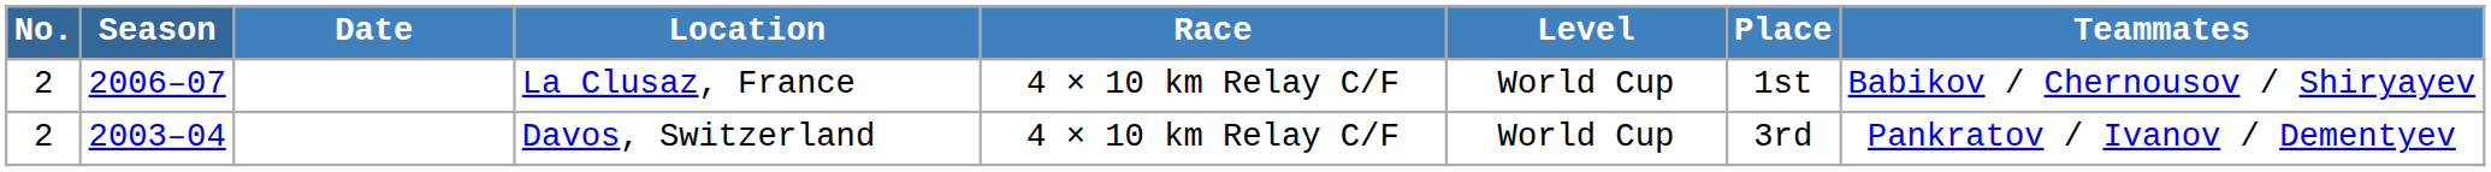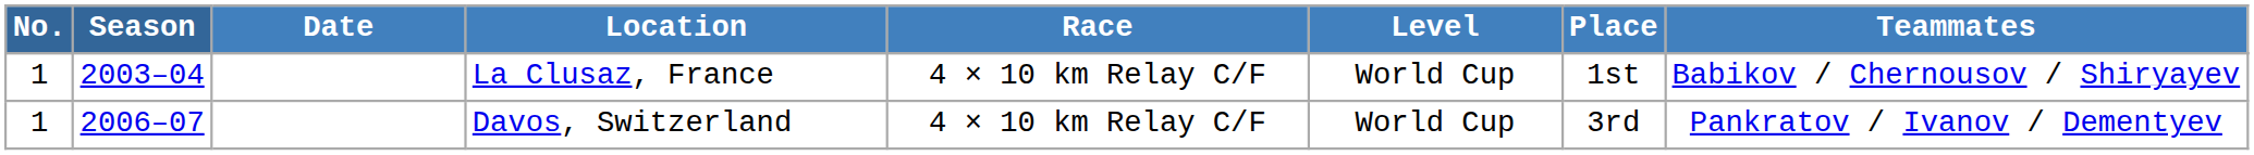La Clusaz, France | No.: 2 -> 1
La Clusaz, France | Season: 2006–07 -> 2003–04
Davos, Switzerland | No.: 2 -> 1
Davos, Switzerland | Season: 2003–04 -> 2006–07
